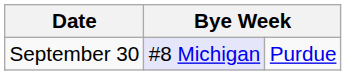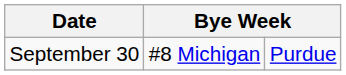September 30 | column 2: lavender background -> no background
